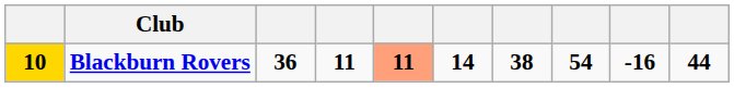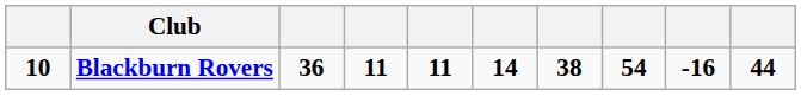Blackburn Rovers | column 1: gold background -> no background
Blackburn Rovers | column 5: lightsalmon background -> no background
